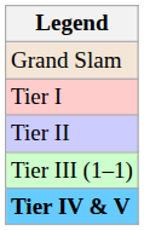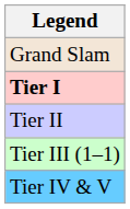row 3 | column 1: normal -> bold
row 6 | column 1: bold -> normal
